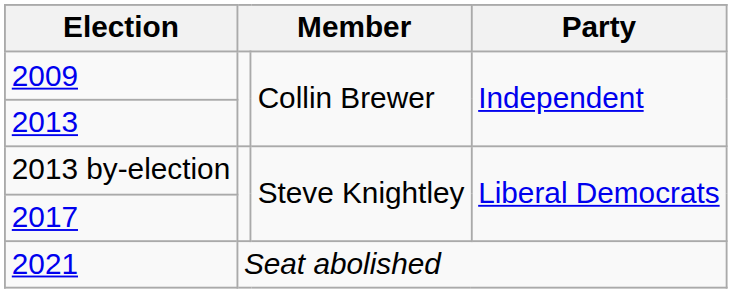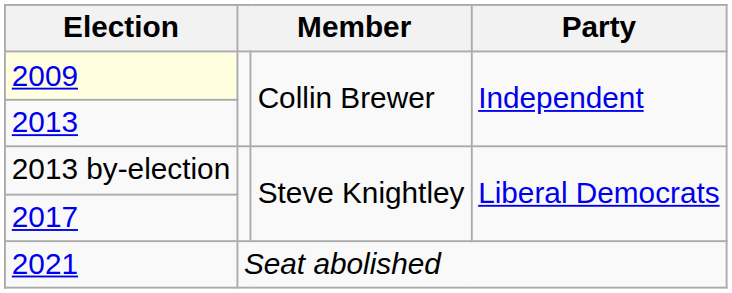2009 | Election: no background -> lightyellow background
